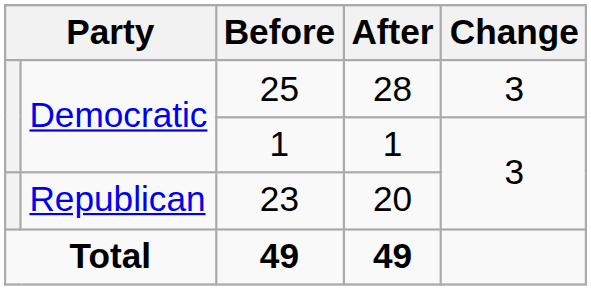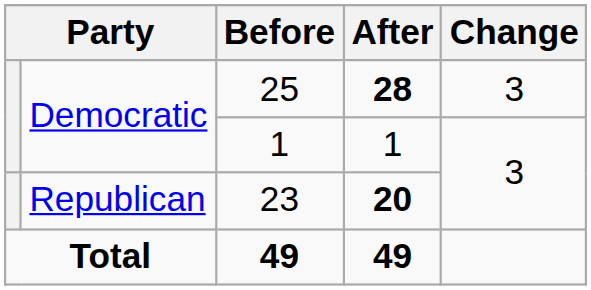25 | After: normal -> bold
23 | After: normal -> bold
